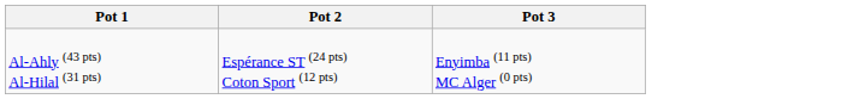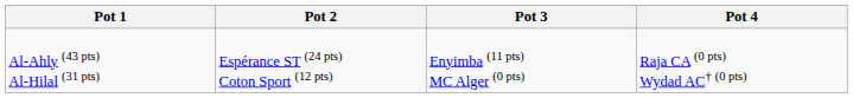+ column: Pot 4 | Raja CA (0 pts) Wydad AC† (0 pts)
